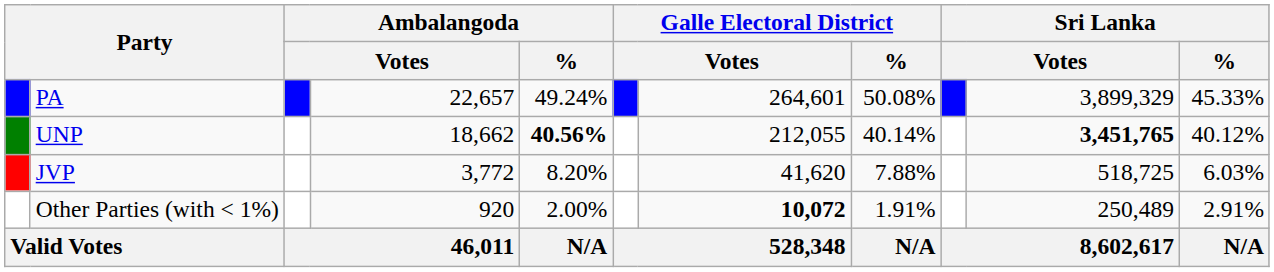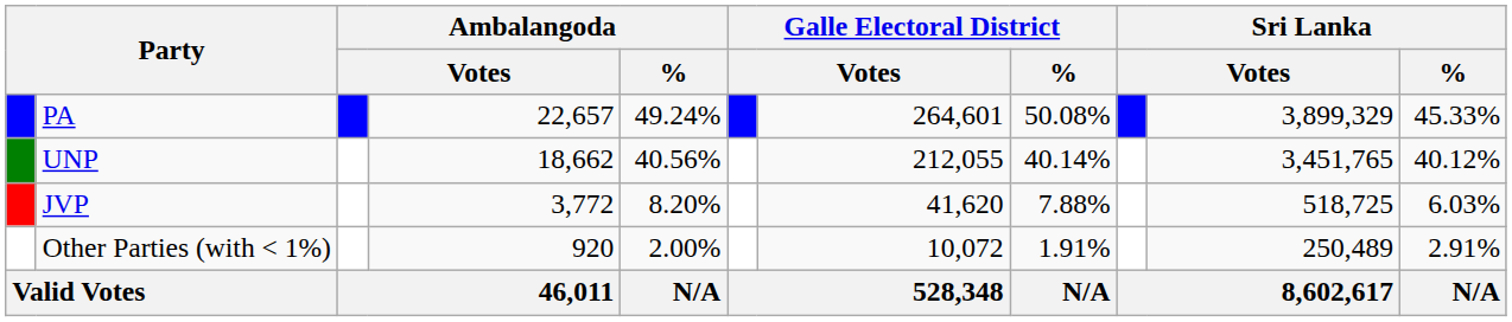UNP | Ambalangoda / %: bold -> normal
UNP | column 10: bold -> normal
Other Parties (with < 1%) | column 7: bold -> normal
